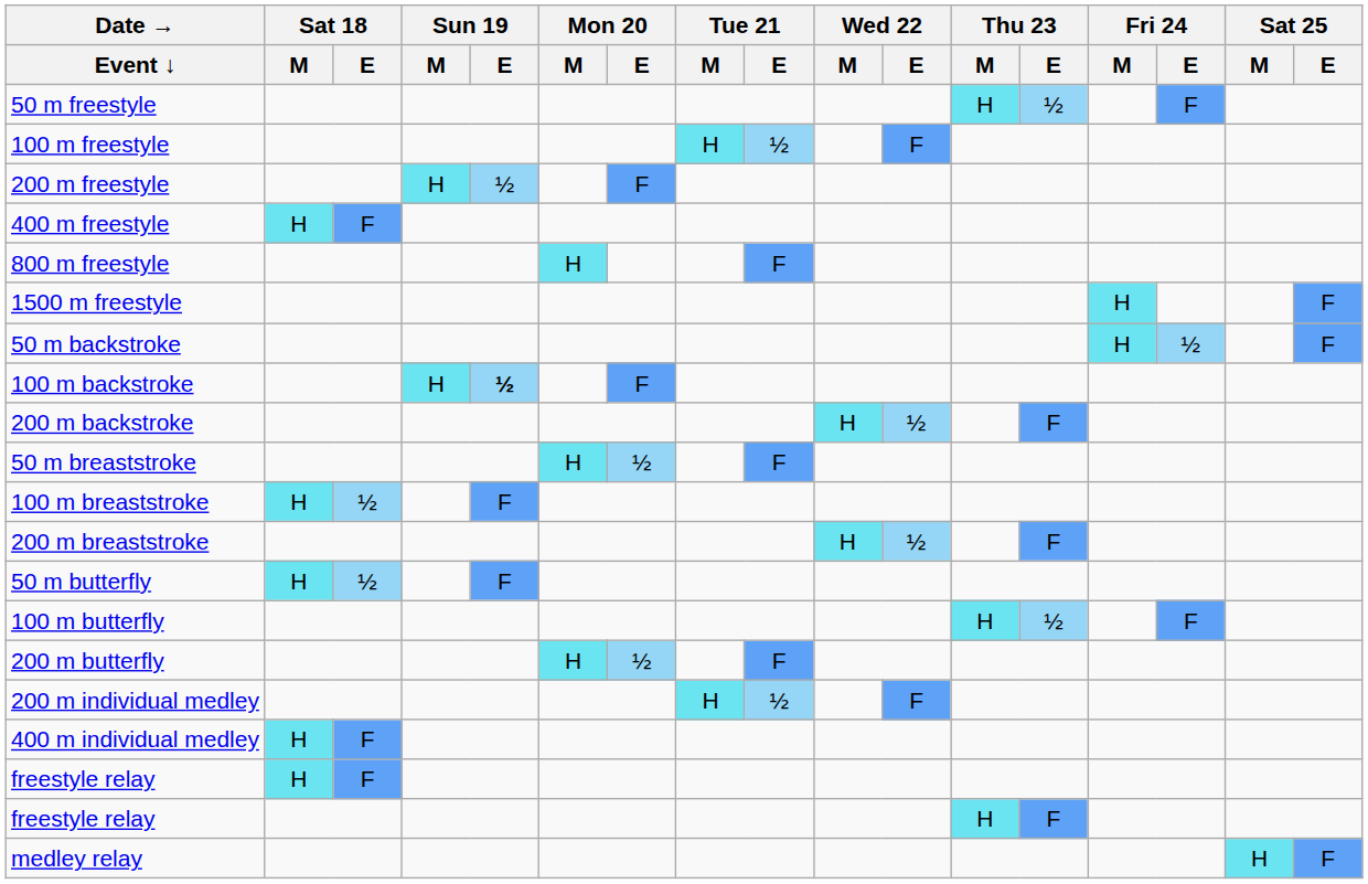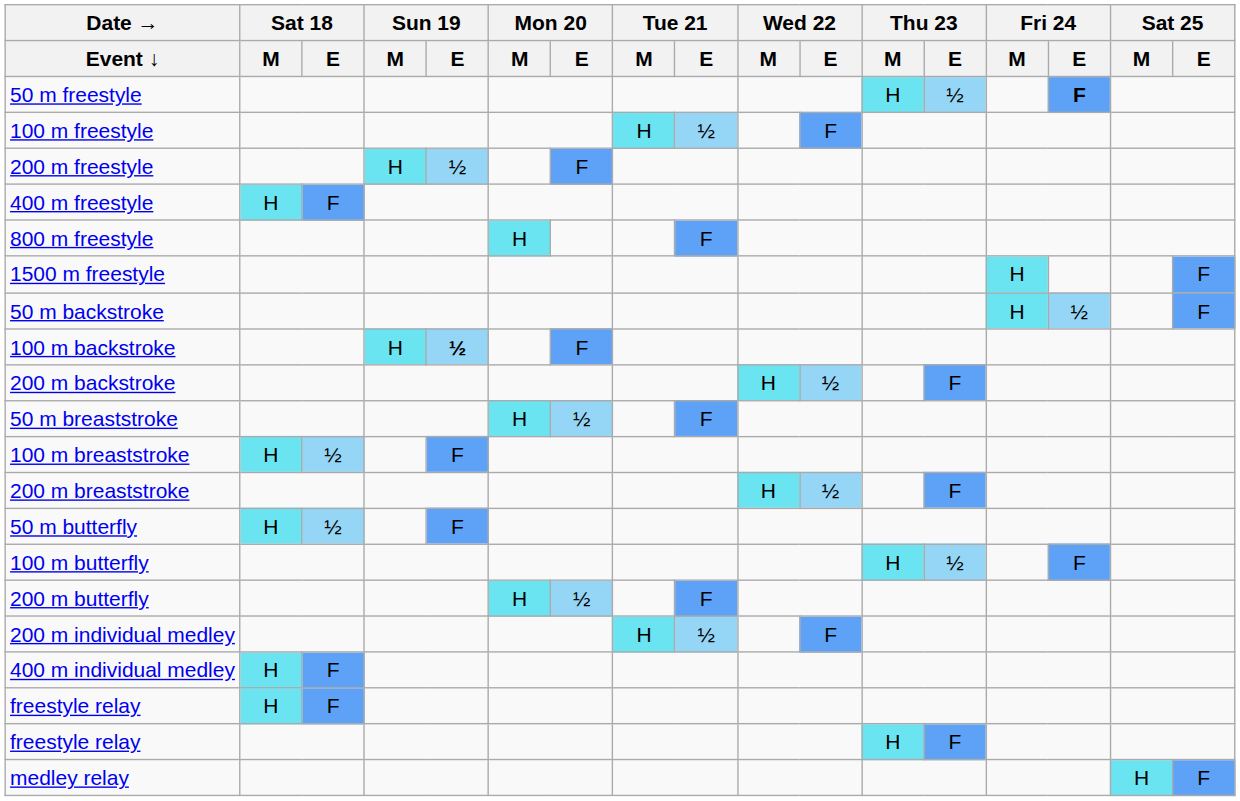50 m freestyle | Fri 24 / E: normal -> bold
